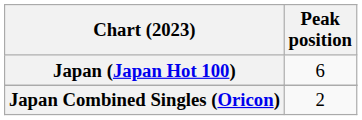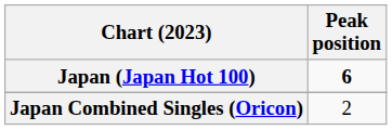Japan (Japan Hot 100) | Peak position: normal -> bold
